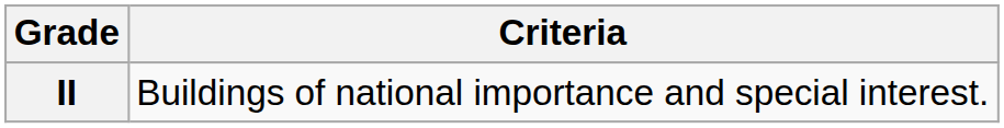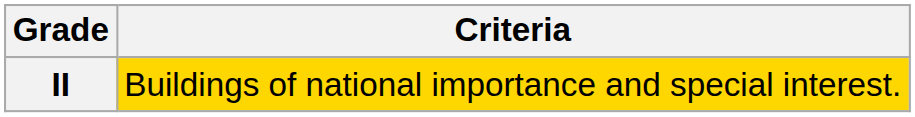II | Criteria: no background -> gold background
